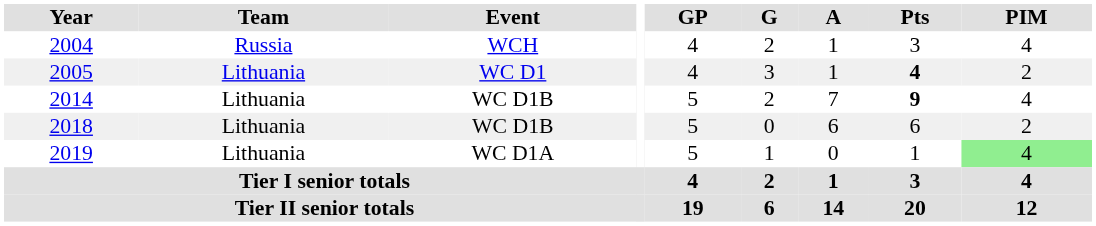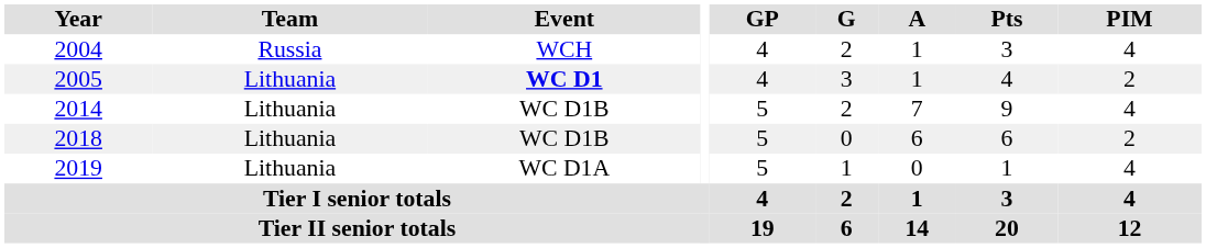2005 | Event: normal -> bold
2005 | Pts: bold -> normal
2014 | Pts: bold -> normal
2019 | PIM: lightgreen background -> no background
